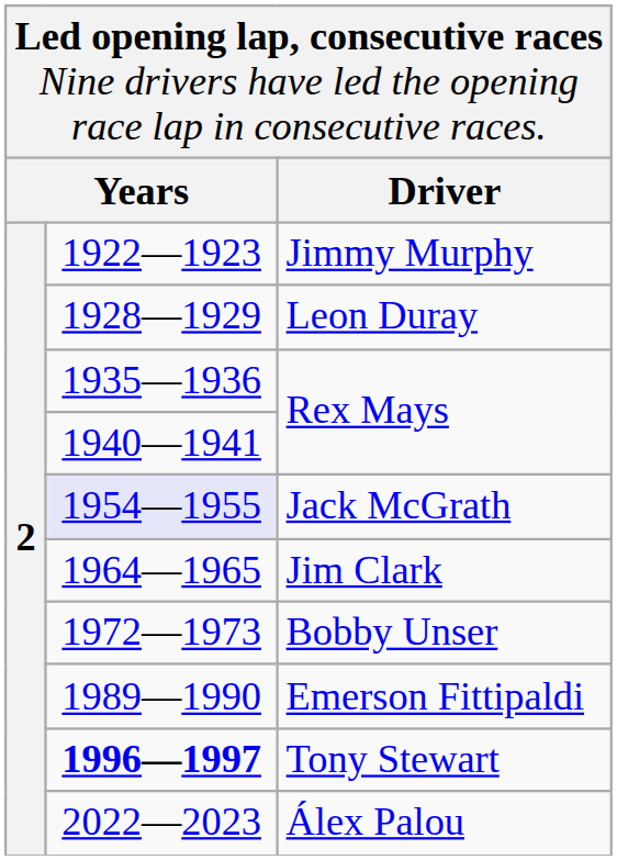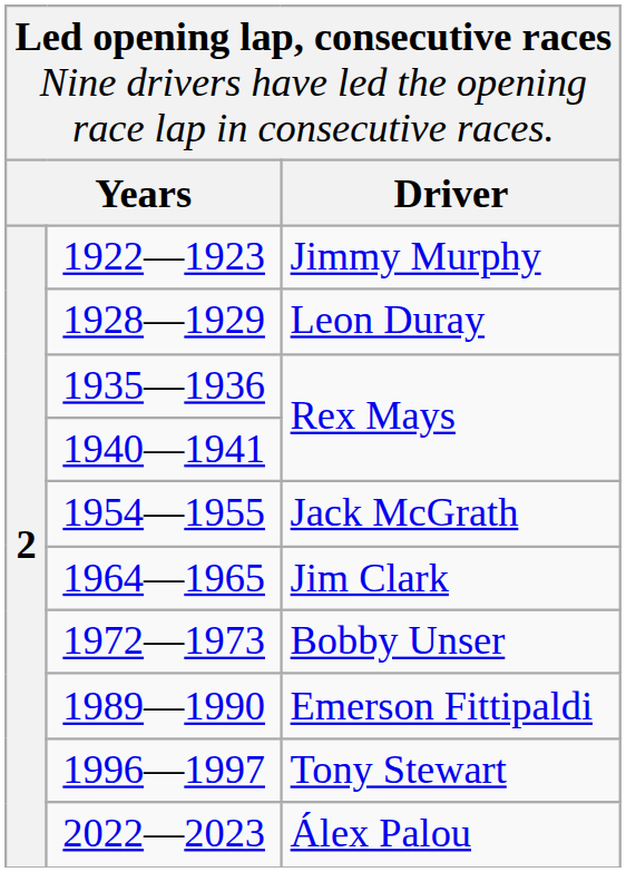Jack McGrath | column 2: lavender background -> no background
Tony Stewart | column 2: bold -> normal
